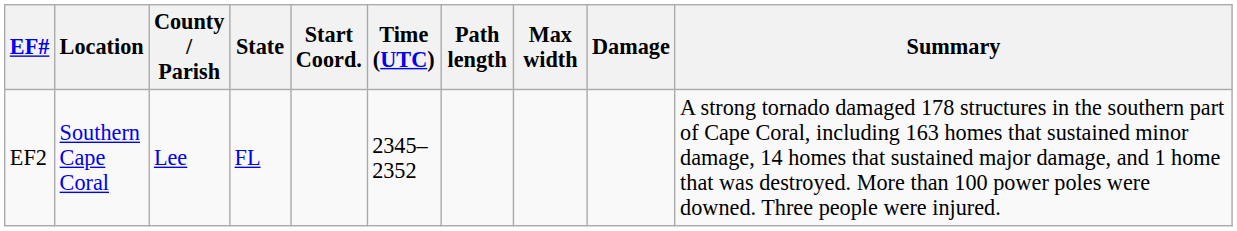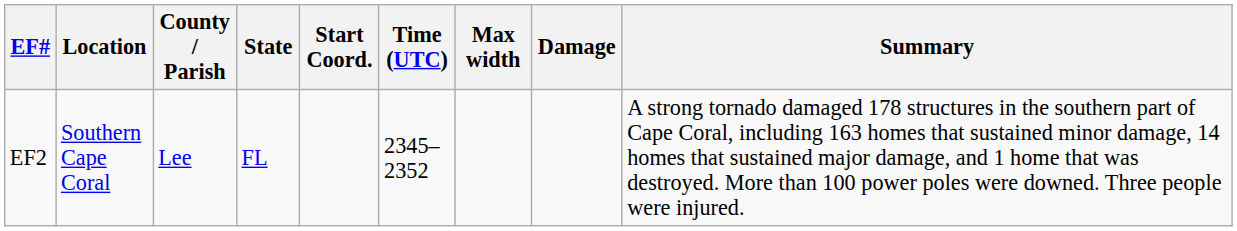- column: Path length
